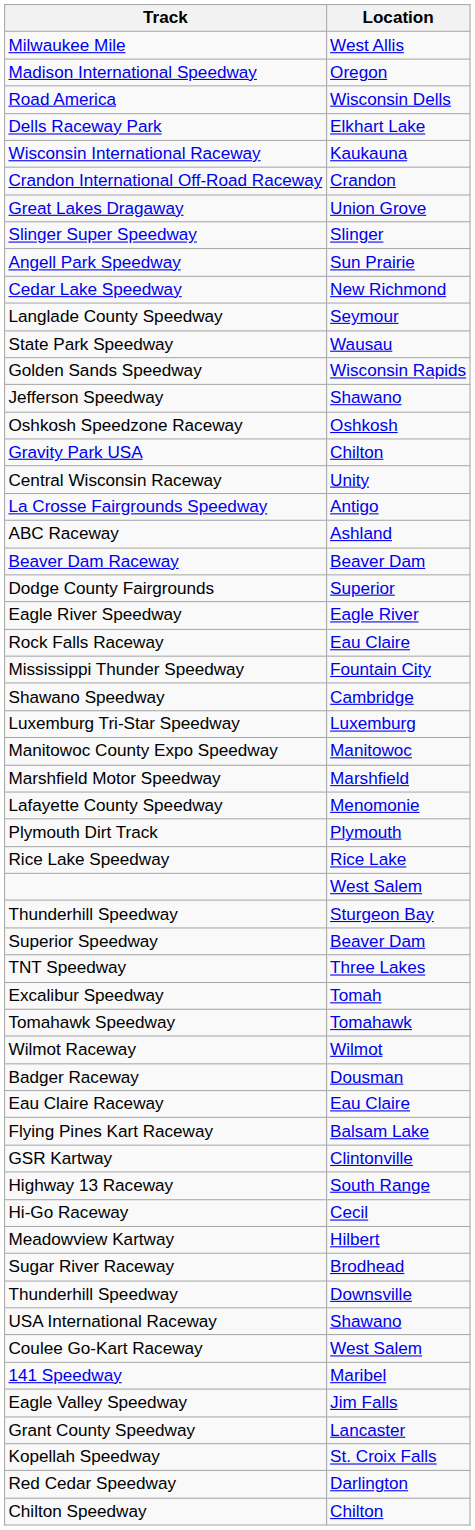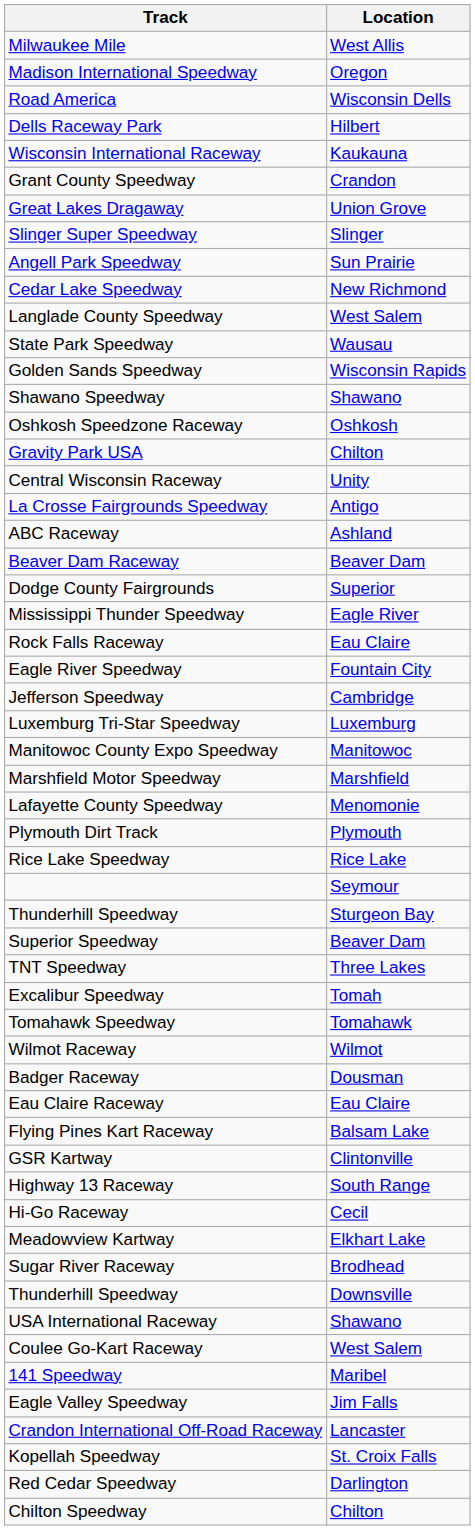row 5 | Location: Elkhart Lake -> Hilbert
row 7 | Track: Crandon International Off-Road Raceway -> Grant County Speedway
row 12 | Location: Seymour -> West Salem
row 15 | Track: Jefferson Speedway -> Shawano Speedway
row 23 | Track: Eagle River Speedway -> Mississippi Thunder Speedway
row 25 | Track: Mississippi Thunder Speedway -> Eagle River Speedway
row 26 | Track: Shawano Speedway -> Jefferson Speedway
row 33 | Location: West Salem -> Seymour
row 46 | Location: Hilbert -> Elkhart Lake
row 53 | Track: Grant County Speedway -> Crandon International Off-Road Raceway
